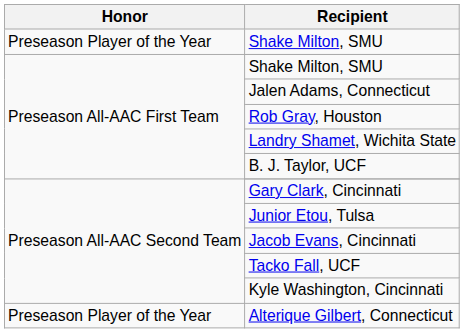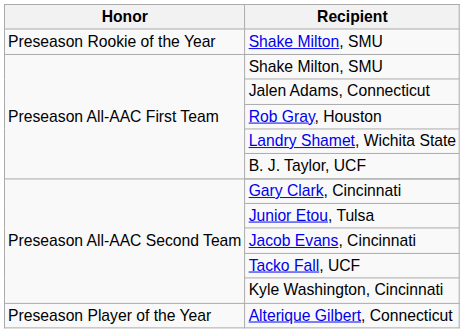row 2 | Honor: Preseason Player of the Year -> Preseason Rookie of the Year
